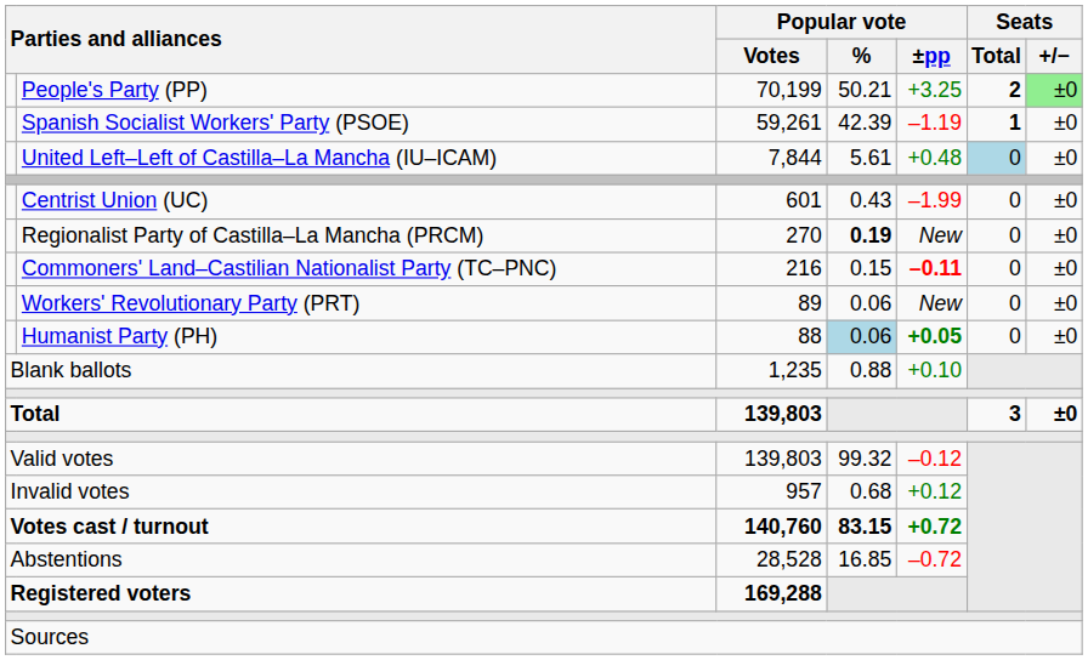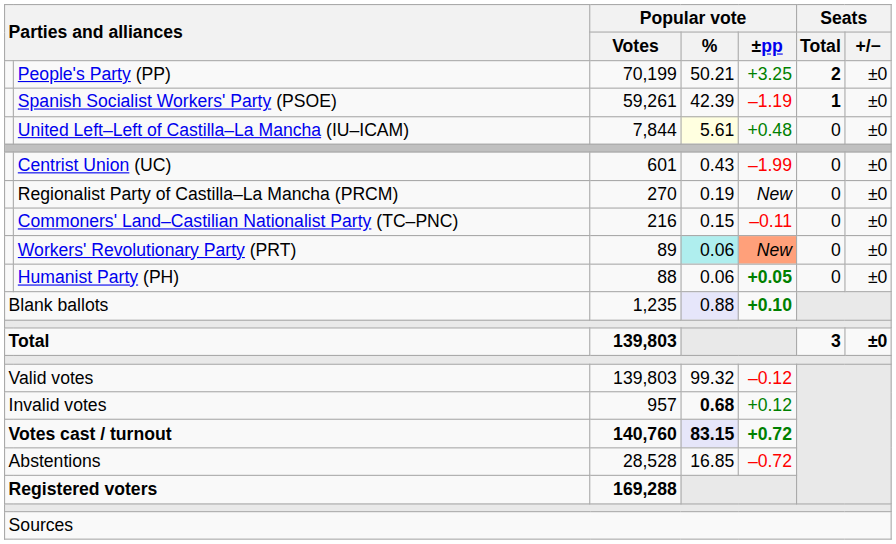People's Party (PP) | Seats / +/−: lightgreen background -> no background
United Left–Left of Castilla–La Mancha (IU–ICAM) | Popular vote / %: no background -> lightyellow background
United Left–Left of Castilla–La Mancha (IU–ICAM) | Seats / Total: lightblue background -> no background
Regionalist Party of Castilla–La Mancha (PRCM) | Popular vote / %: bold -> normal
Commoners' Land–Castilian Nationalist Party (TC–PNC) | Popular vote / ±pp: bold -> normal
Workers' Revolutionary Party (PRT) | Popular vote / %: no background -> paleturquoise background
Workers' Revolutionary Party (PRT) | Popular vote / ±pp: no background -> lightsalmon background
Humanist Party (PH) | Popular vote / %: lightblue background -> no background
Blank ballots | Popular vote / %: no background -> lavender background
Blank ballots | Popular vote / ±pp: normal -> bold
Invalid votes | Popular vote / %: normal -> bold
Votes cast / turnout | Popular vote / %: no background -> lavender background
